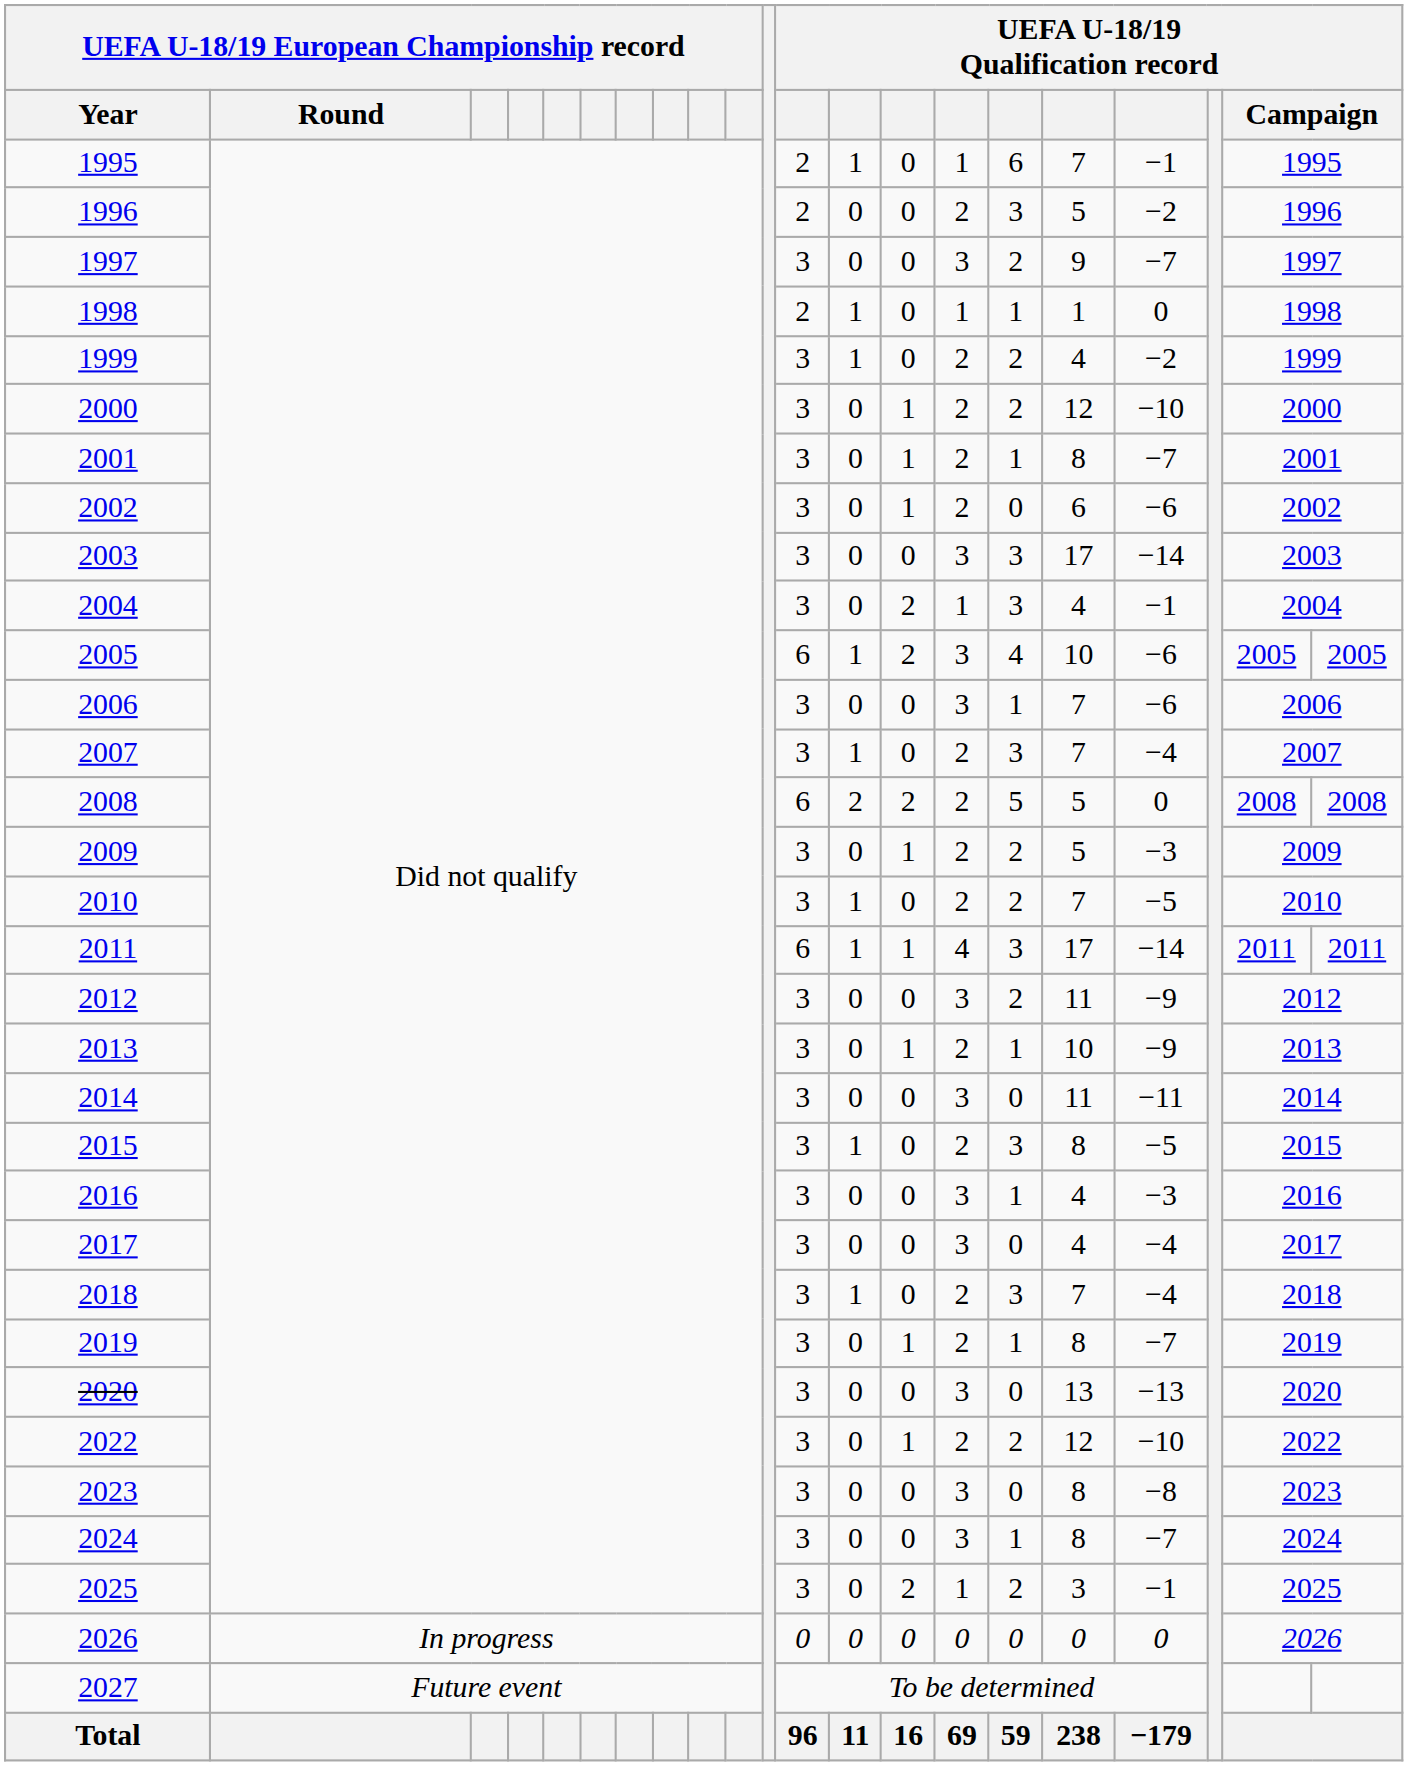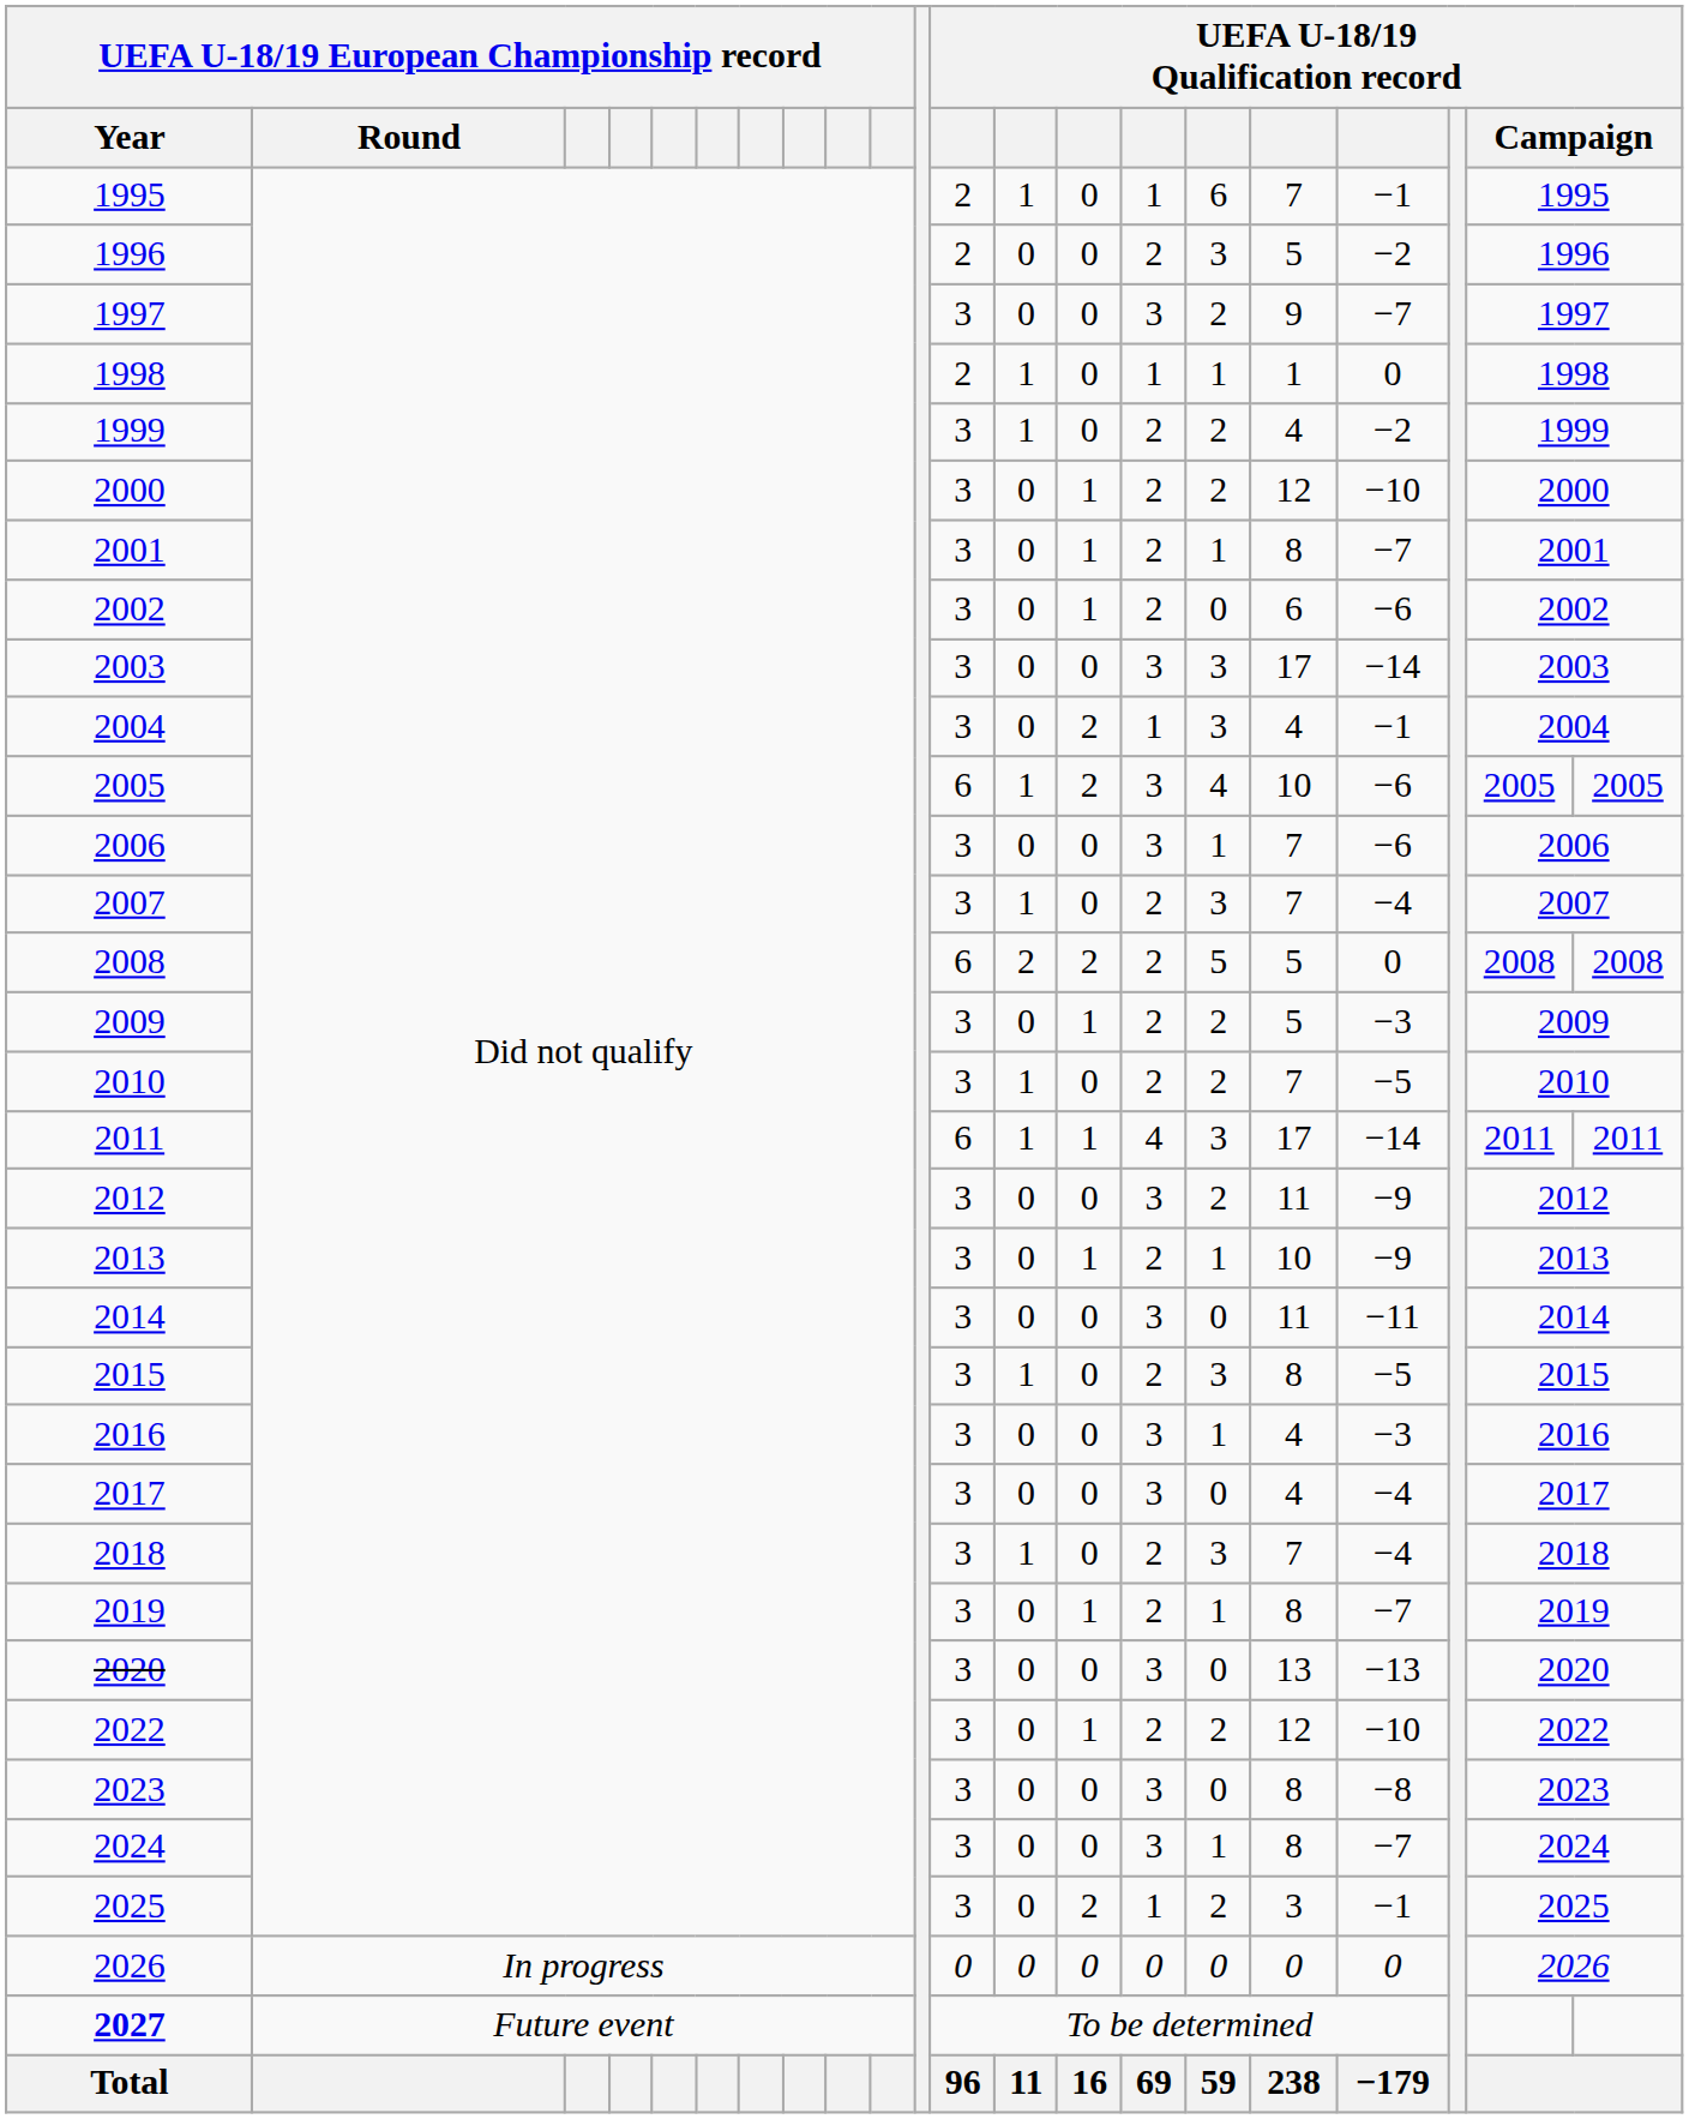2027 | UEFA U-18/19 European Championship record / Year: normal -> bold
